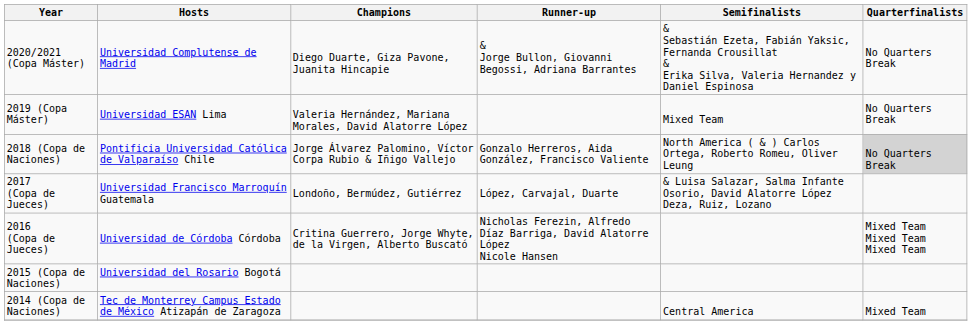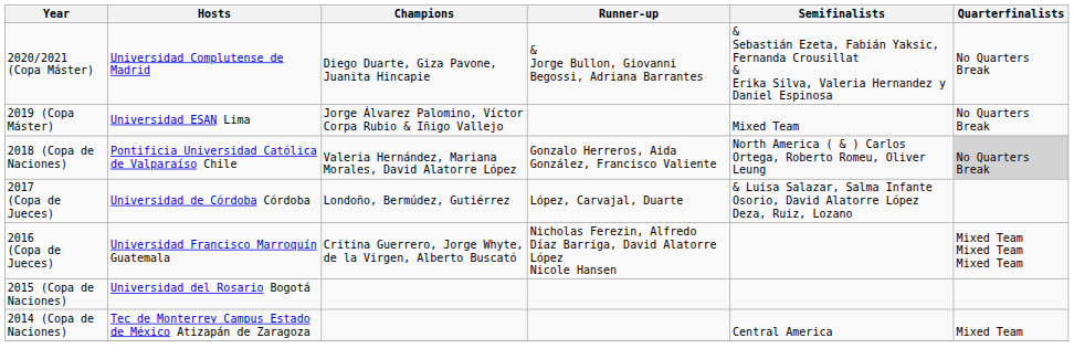2019 (Copa Máster) | Champions: Valeria Hernández, Mariana Morales, David Alatorre López -> Jorge Álvarez Palomino, Víctor Corpa Rubio & Iñigo Vallejo
2018 (Copa de Naciones) | Champions: Jorge Álvarez Palomino, Víctor Corpa Rubio & Iñigo Vallejo -> Valeria Hernández, Mariana Morales, David Alatorre López
2017 (Copa de Jueces) | Hosts: Universidad Francisco Marroquín Guatemala -> Universidad de Córdoba Córdoba
2016 (Copa de Jueces) | Hosts: Universidad de Córdoba Córdoba -> Universidad Francisco Marroquín Guatemala
